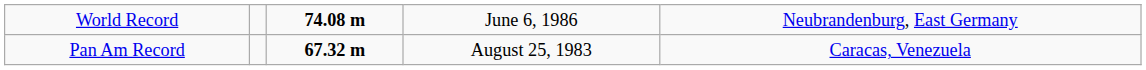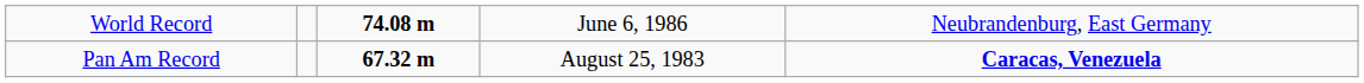Pan Am Record | column 5: normal -> bold
